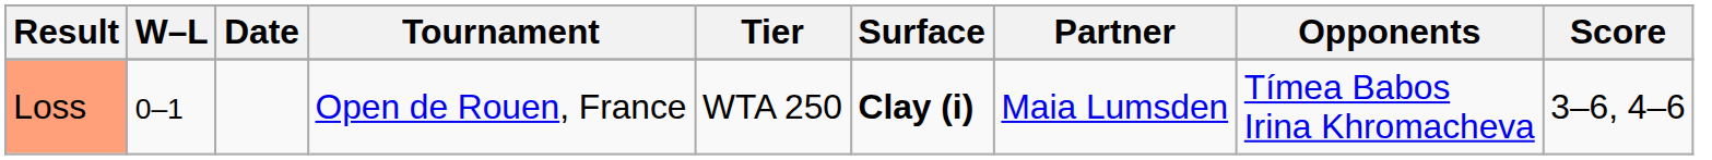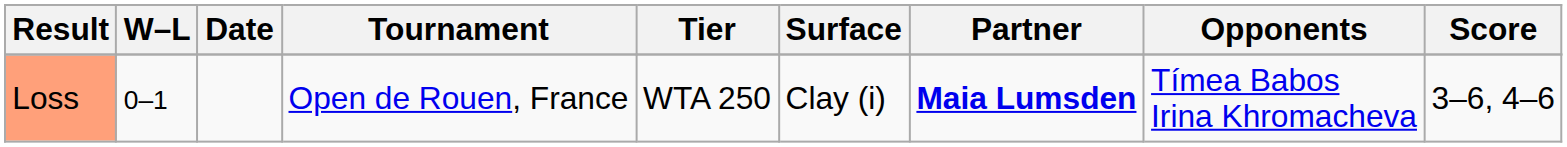Loss | Surface: bold -> normal
Loss | Partner: normal -> bold
